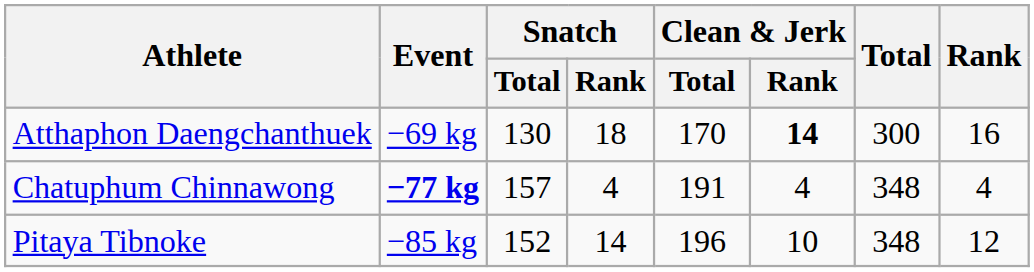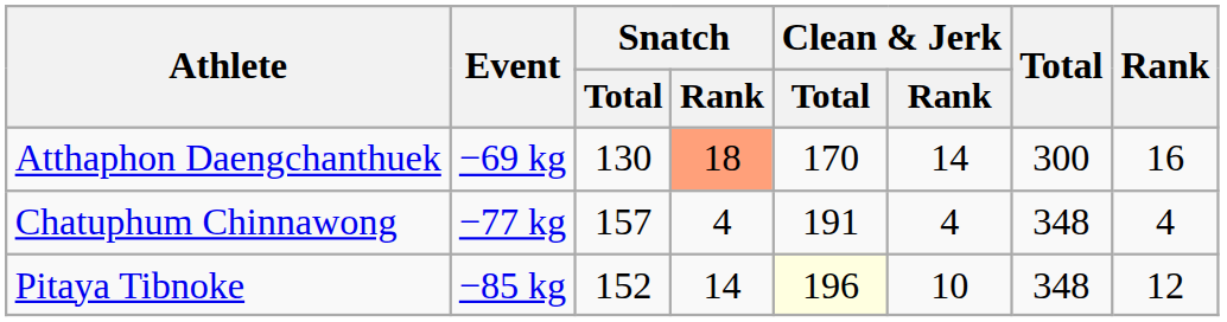Atthaphon Daengchanthuek | Snatch / Rank: no background -> lightsalmon background
Atthaphon Daengchanthuek | Clean & Jerk / Rank: bold -> normal
Chatuphum Chinnawong | Event: bold -> normal
Pitaya Tibnoke | Clean & Jerk / Total: no background -> lightyellow background
